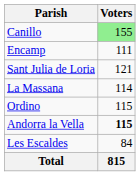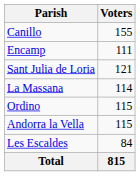Canillo | Voters: lightgreen background -> no background
Andorra la Vella | Voters: bold -> normal
